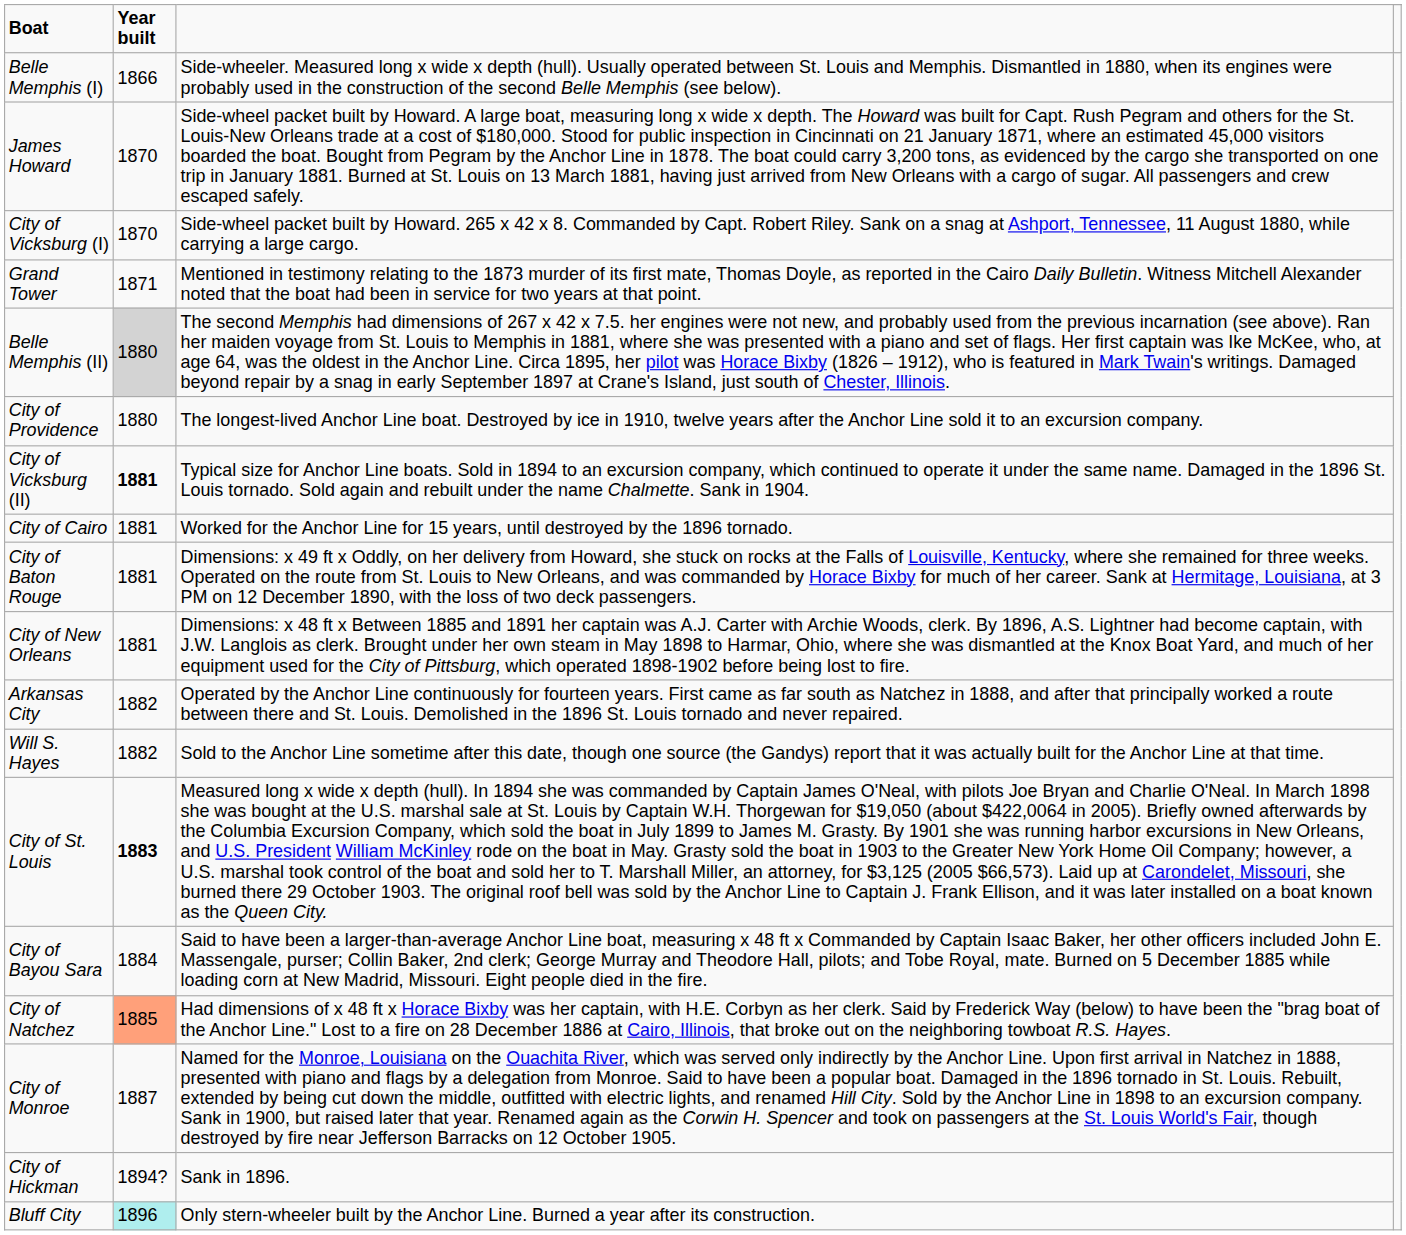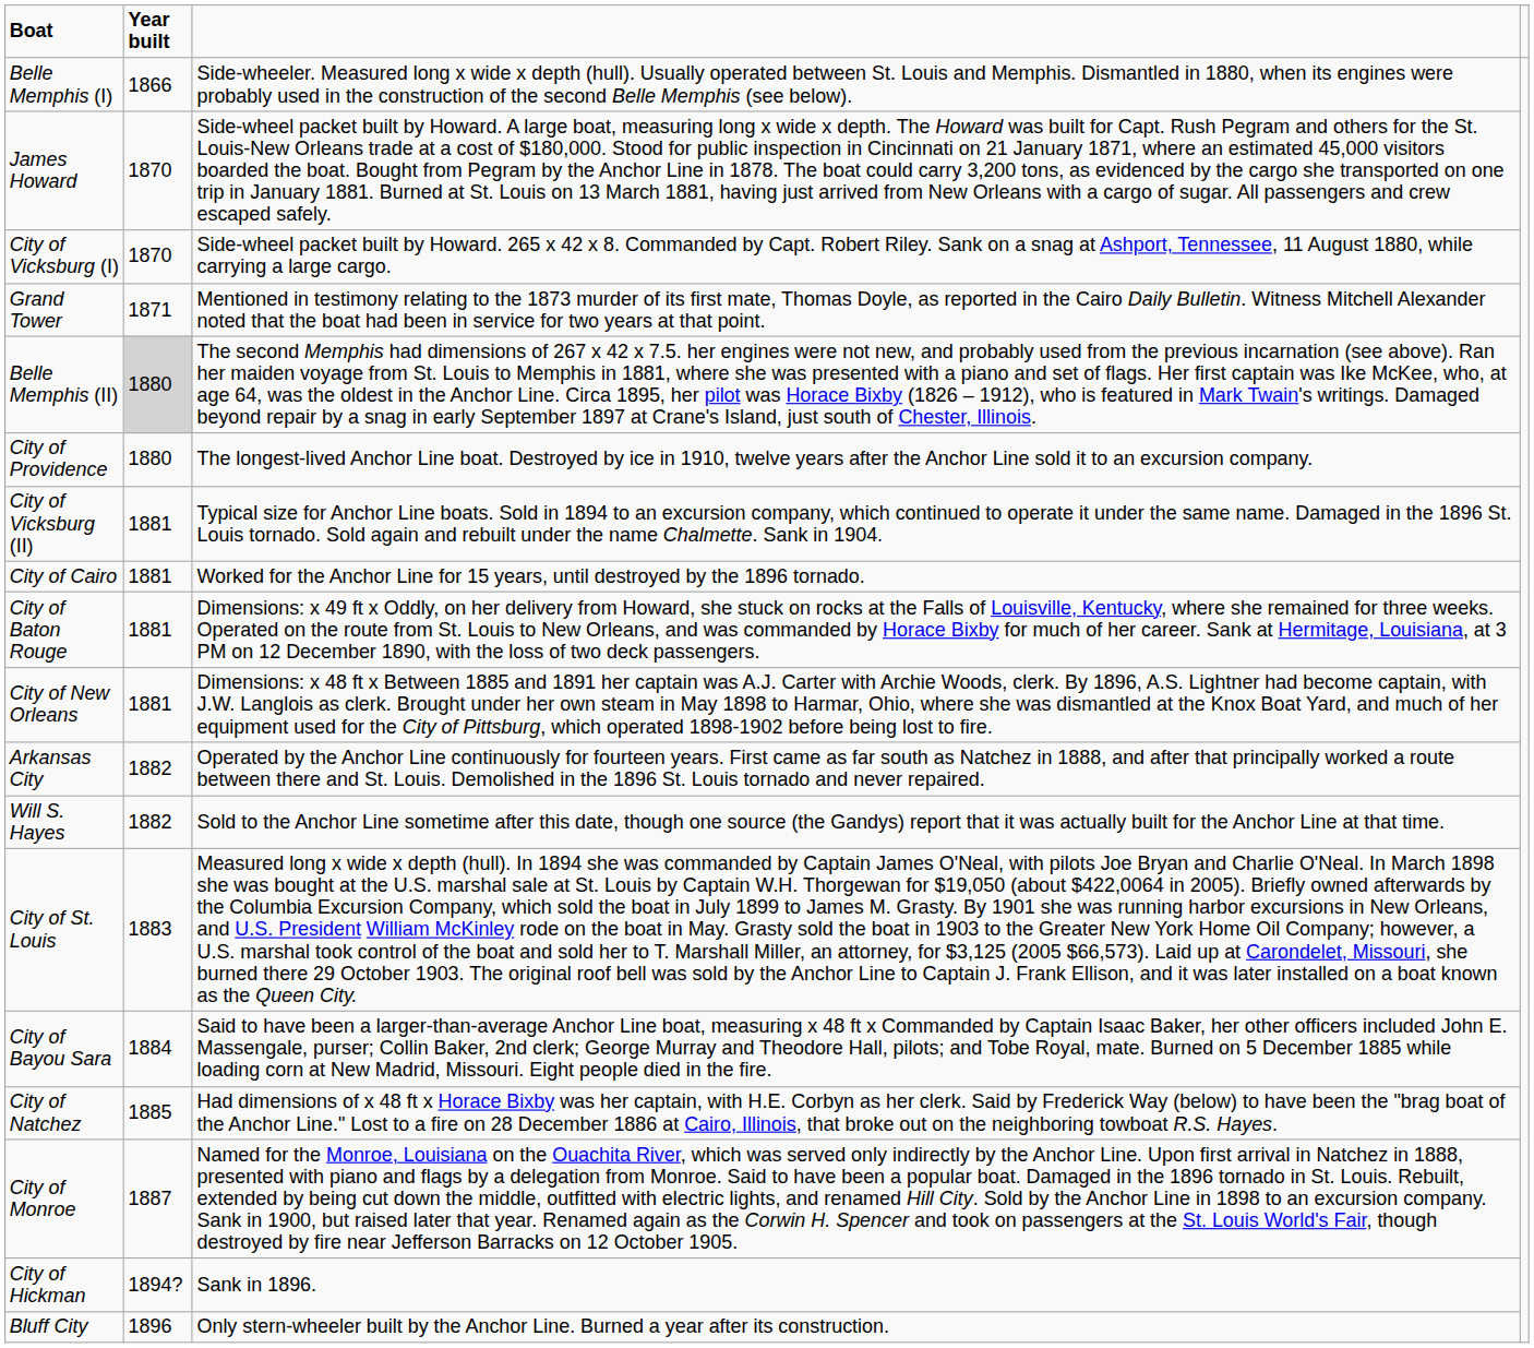City of Vicksburg (II) | Year built: bold -> normal
City of St. Louis | Year built: bold -> normal
City of Natchez | Year built: lightsalmon background -> no background
Bluff City | Year built: paleturquoise background -> no background
